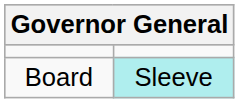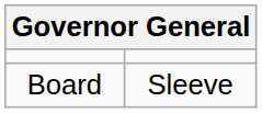Board | column 2: paleturquoise background -> no background
